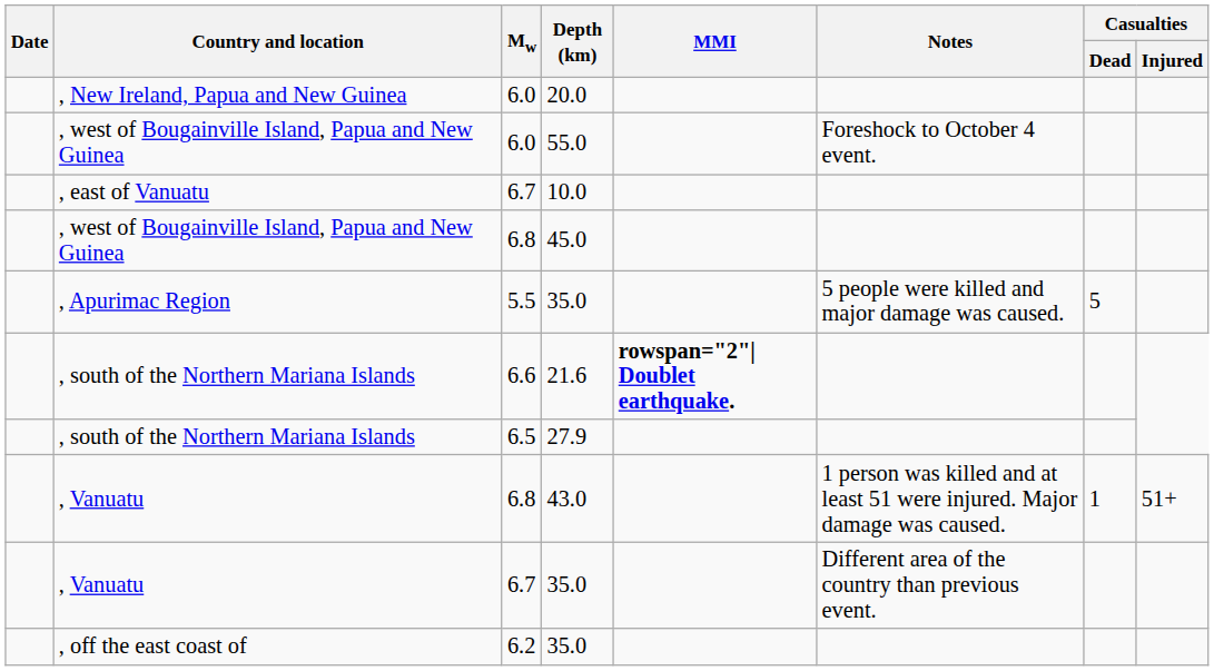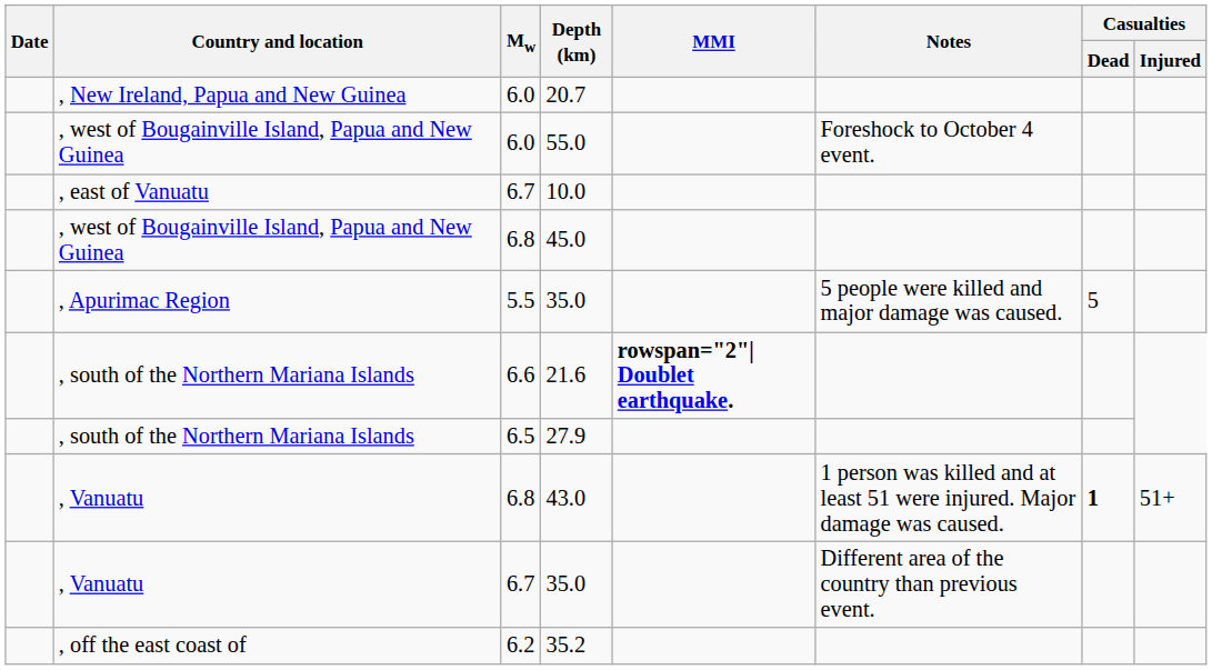, New Ireland, Papua and New Guinea | Depth (km): 20.0 -> 20.7
, Vanuatu / 6.8 | Casualties / Dead: normal -> bold
, off the east coast of | Depth (km): 35.0 -> 35.2
